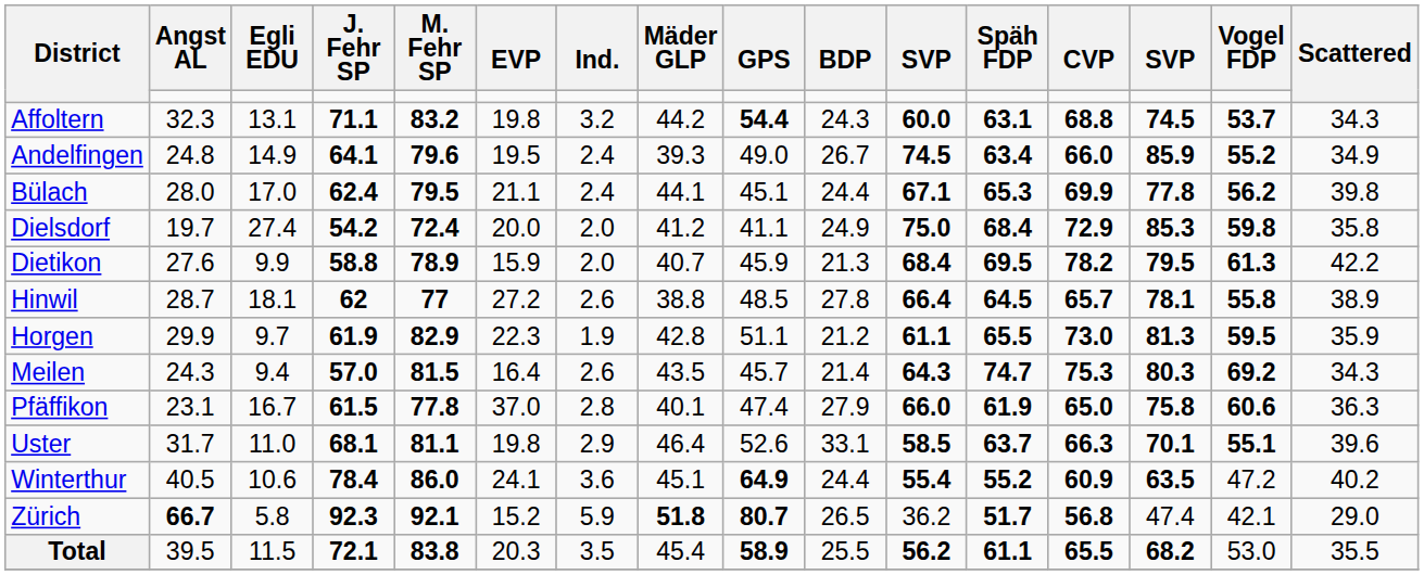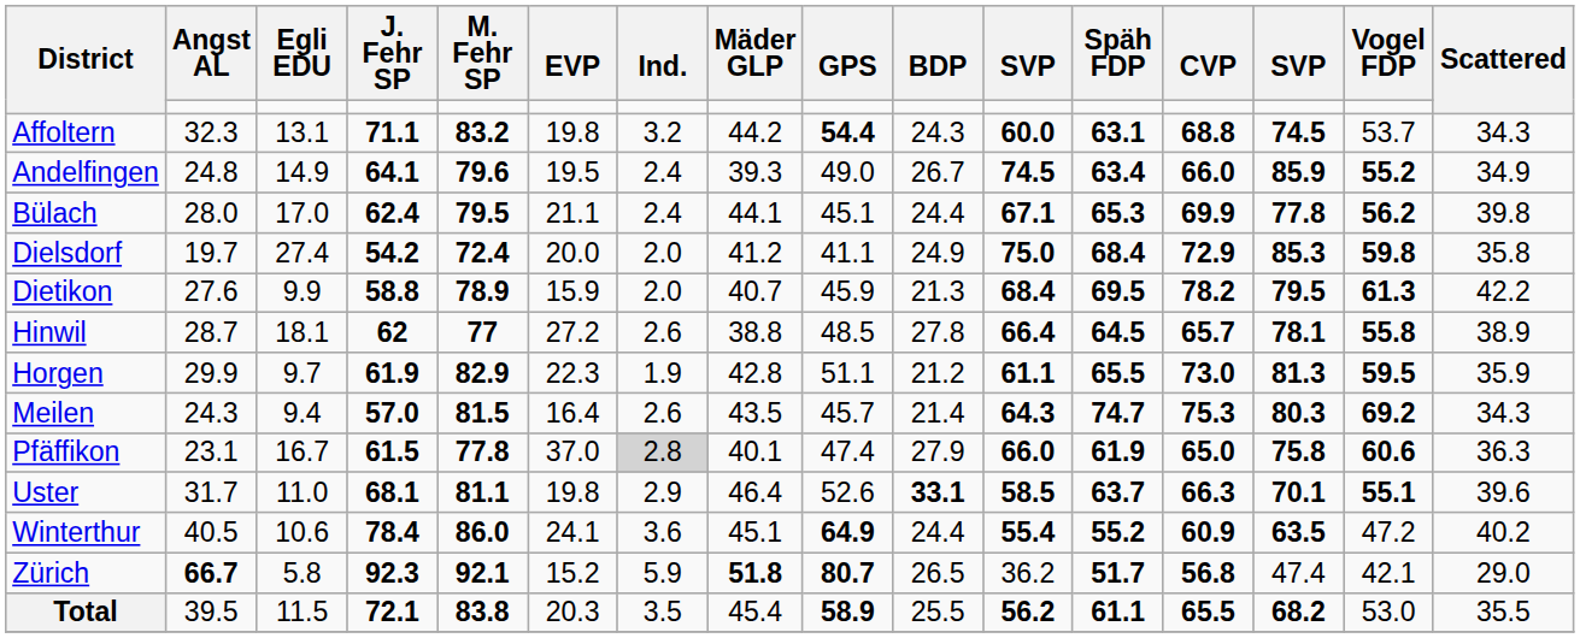Affoltern | Vogel FDP: bold -> normal
Pfäffikon | Ind.: no background -> lightgrey background
Uster | BDP: normal -> bold
